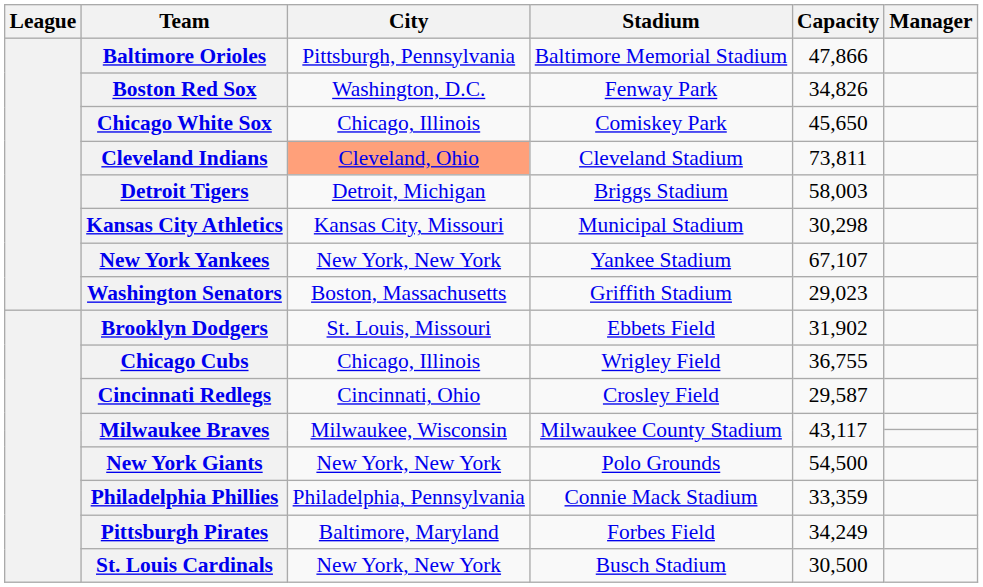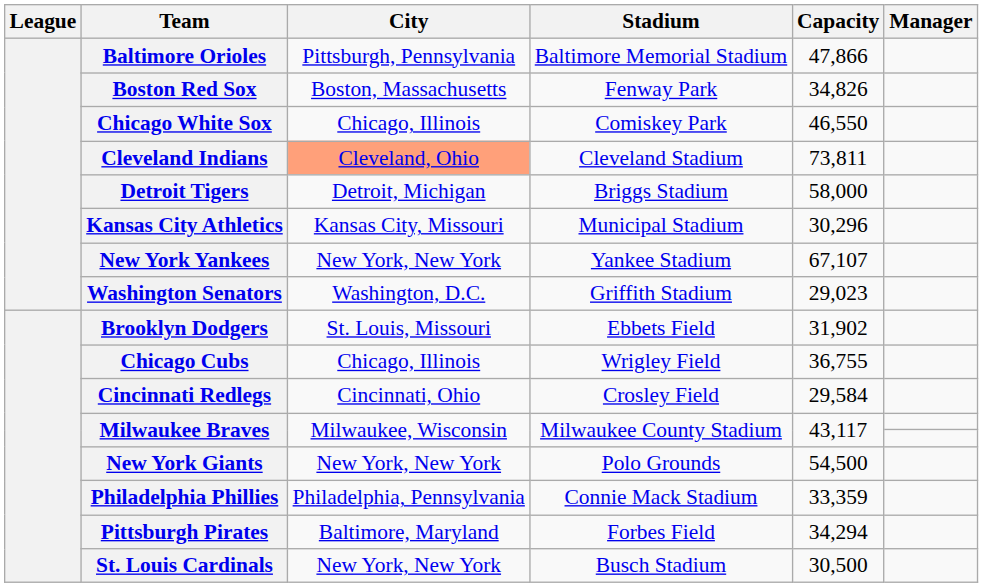Boston Red Sox | City: Washington, D.C. -> Boston, Massachusetts
Chicago White Sox | Capacity: 45,650 -> 46,550
Detroit Tigers | Capacity: 58,003 -> 58,000
Kansas City Athletics | Capacity: 30,298 -> 30,296
Washington Senators | City: Boston, Massachusetts -> Washington, D.C.
Cincinnati Redlegs | Capacity: 29,587 -> 29,584
Pittsburgh Pirates | Capacity: 34,249 -> 34,294
